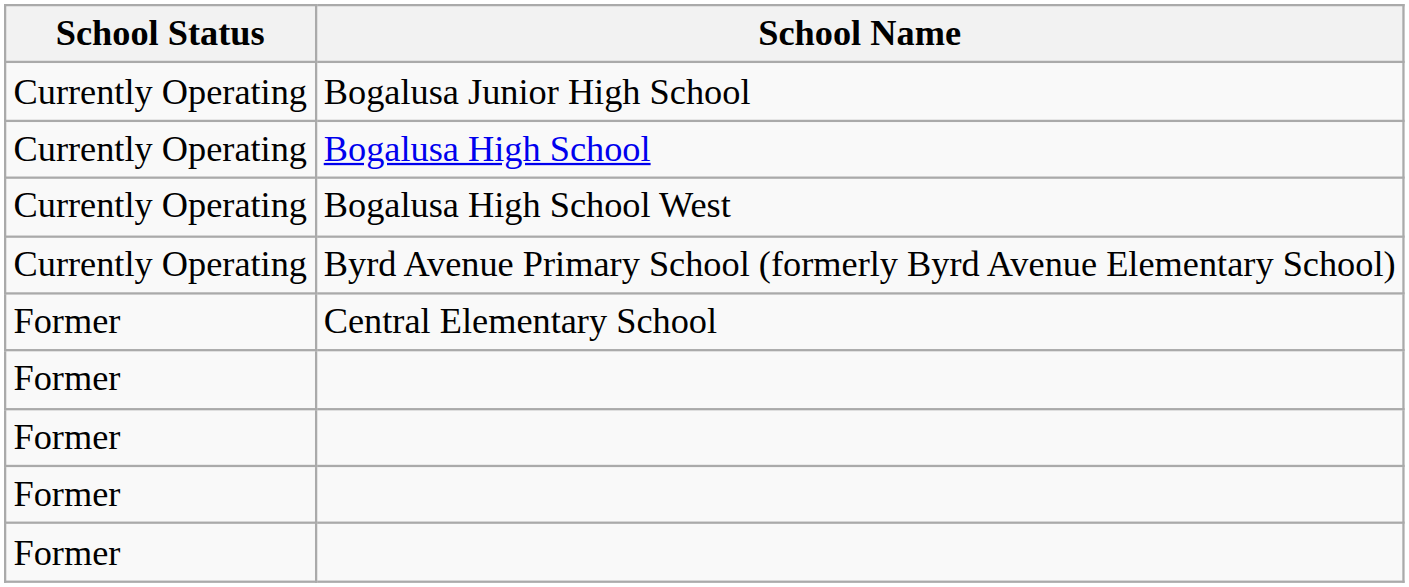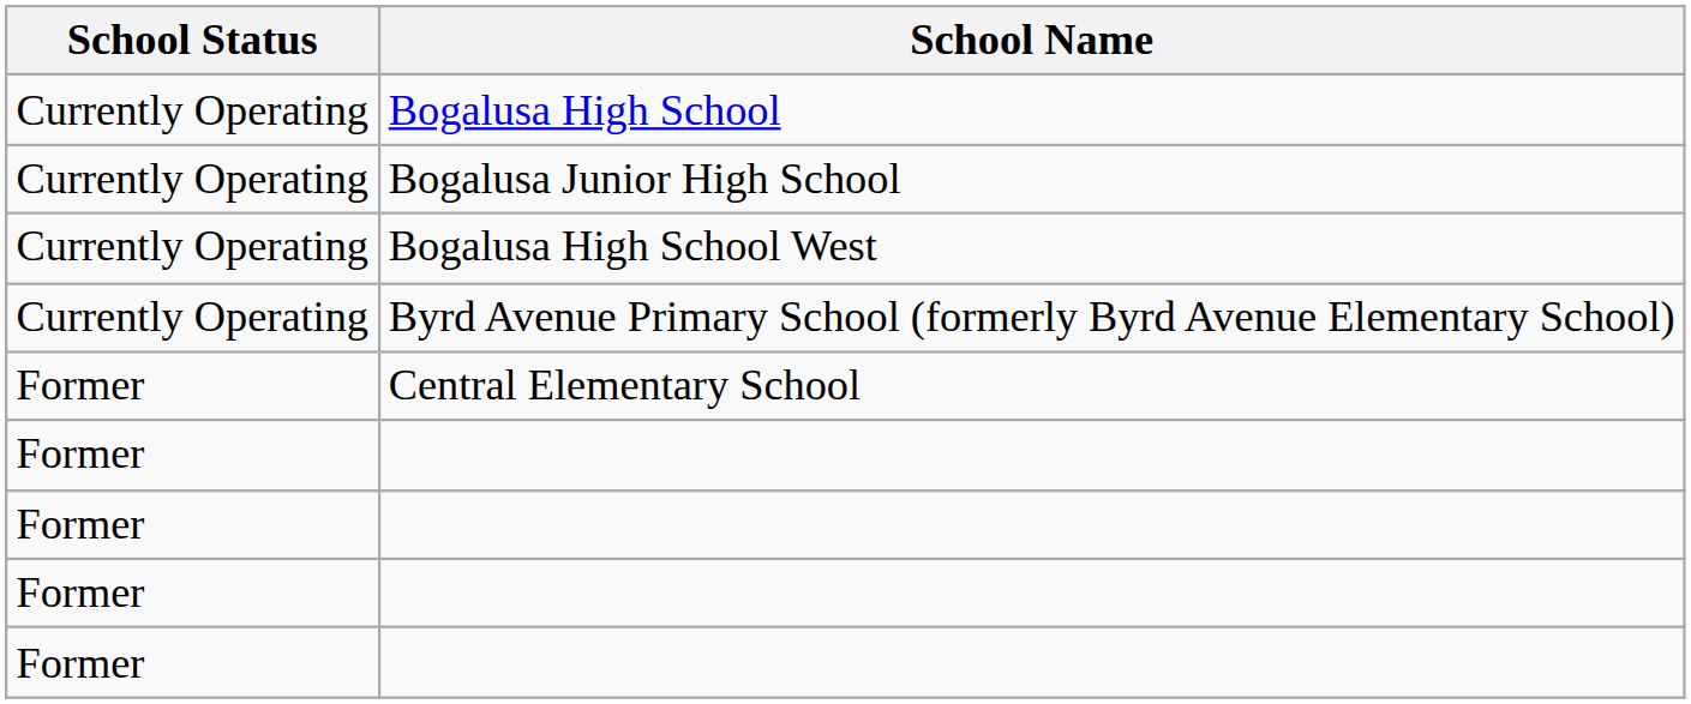row 2 | School Name: Bogalusa Junior High School -> Bogalusa High School
row 3 | School Name: Bogalusa High School -> Bogalusa Junior High School
